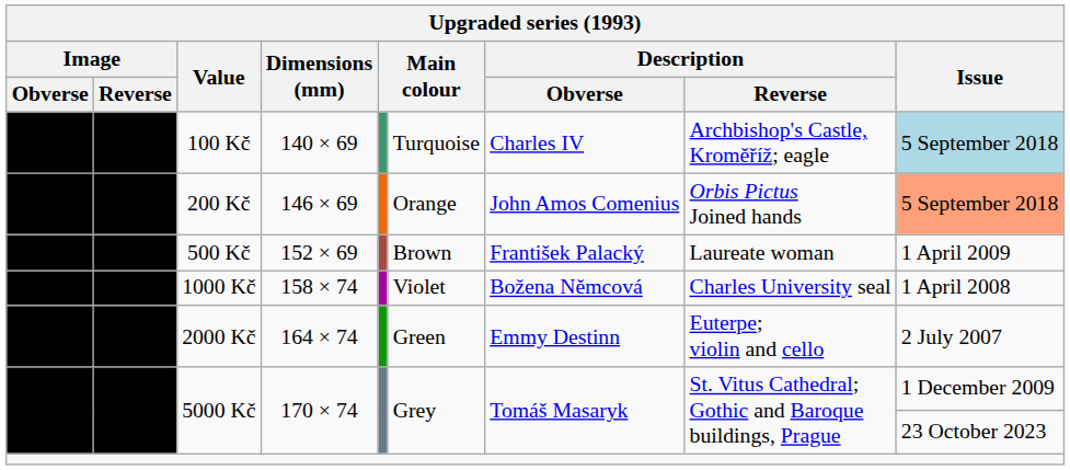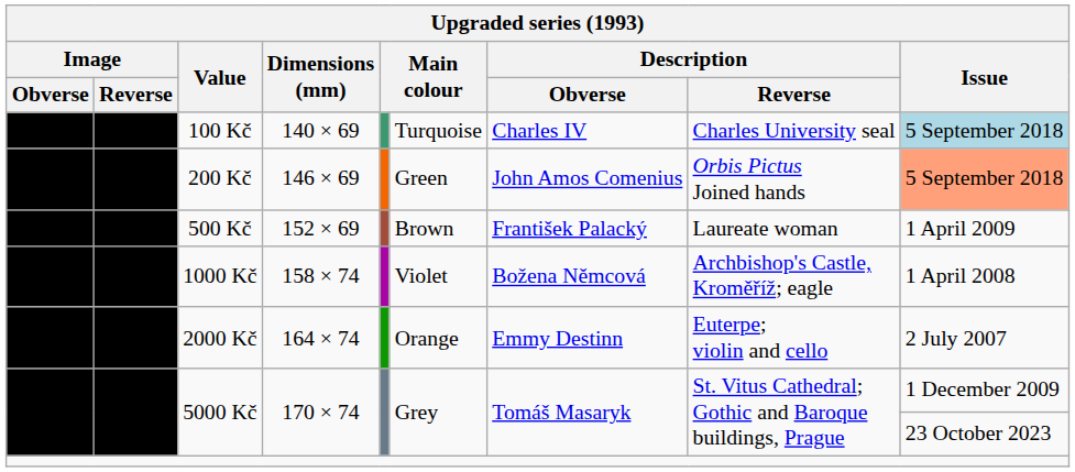100 Kč | Description / Reverse: Archbishop's Castle, Kroměříž; eagle -> Charles University seal
200 Kč | column 6: Orange -> Green
1000 Kč | Description / Reverse: Charles University seal -> Archbishop's Castle, Kroměříž; eagle
2000 Kč | column 6: Green -> Orange
